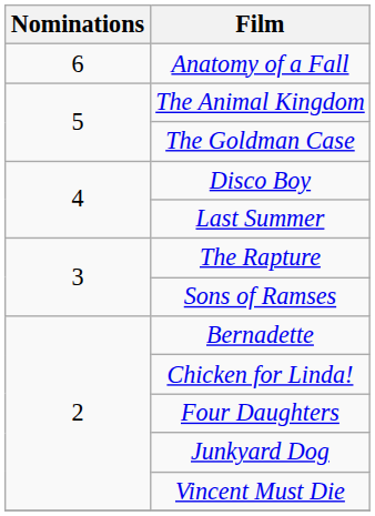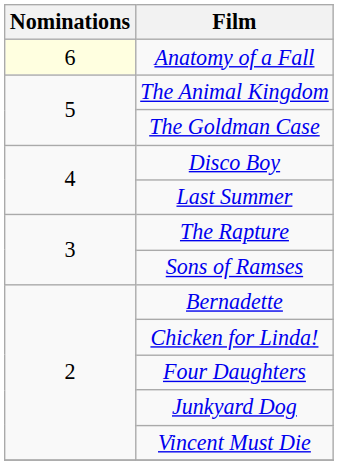Anatomy of a Fall | Nominations: no background -> lightyellow background
